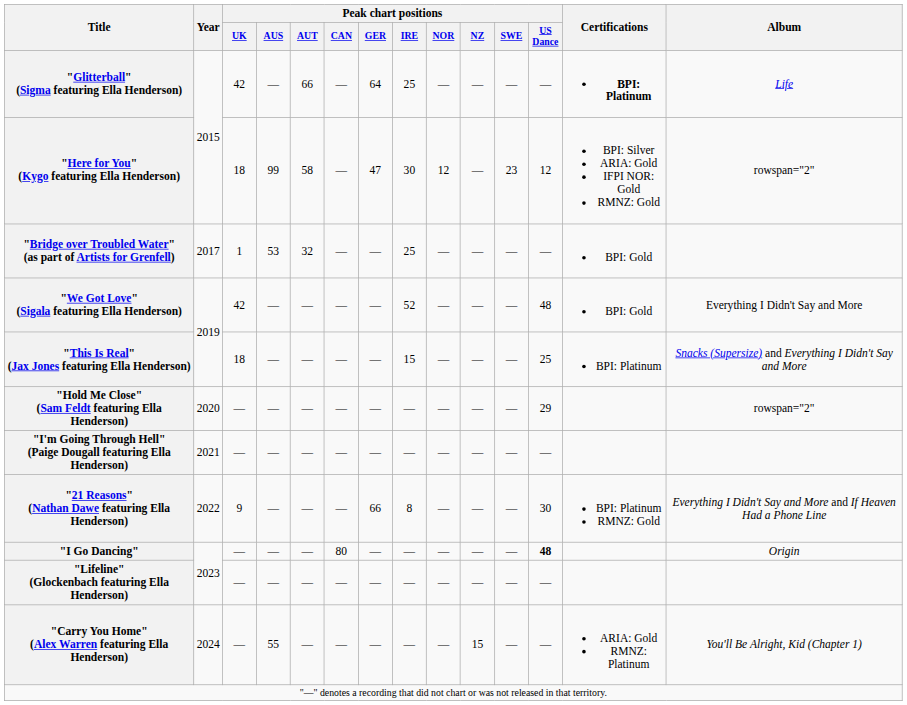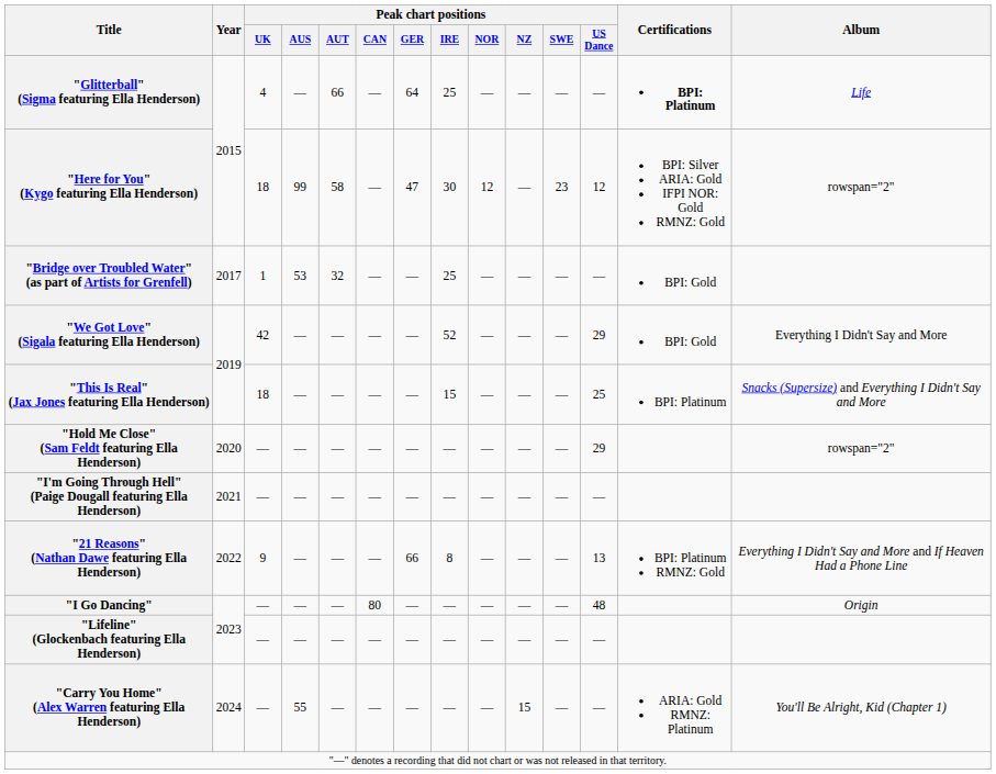"Glitterball" (Sigma featuring Ella Henderson) | Peak chart positions / UK: 42 -> 4
"We Got Love" (Sigala featuring Ella Henderson) | Peak chart positions / US Dance: 48 -> 29
"21 Reasons" (Nathan Dawe featuring Ella Henderson) | Peak chart positions / US Dance: 30 -> 13
"I Go Dancing" | Peak chart positions / US Dance: bold -> normal
